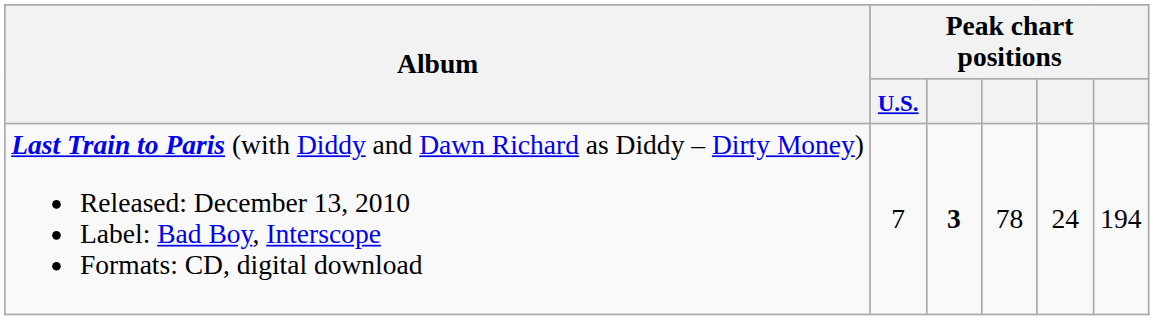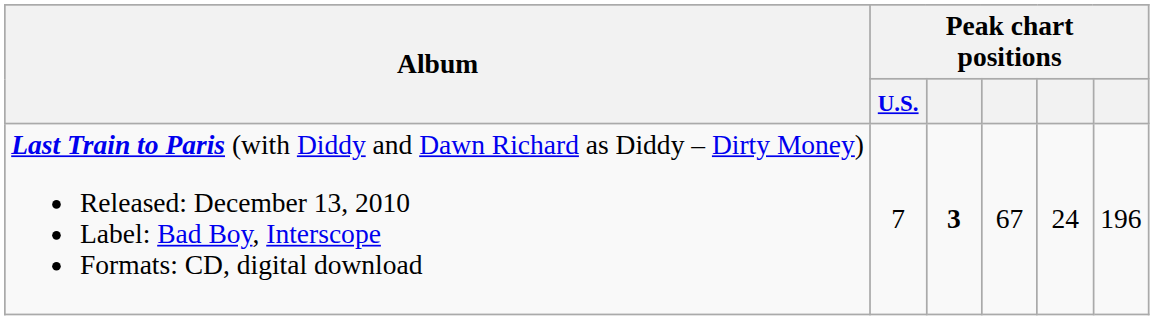row 3 | column 4: 78 -> 67
row 3 | column 6: 194 -> 196
